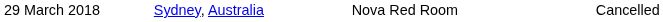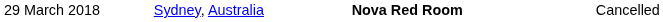29 March 2018 | column 3: normal -> bold
